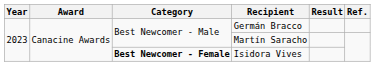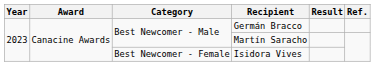Isidora Vives | Category: bold -> normal
